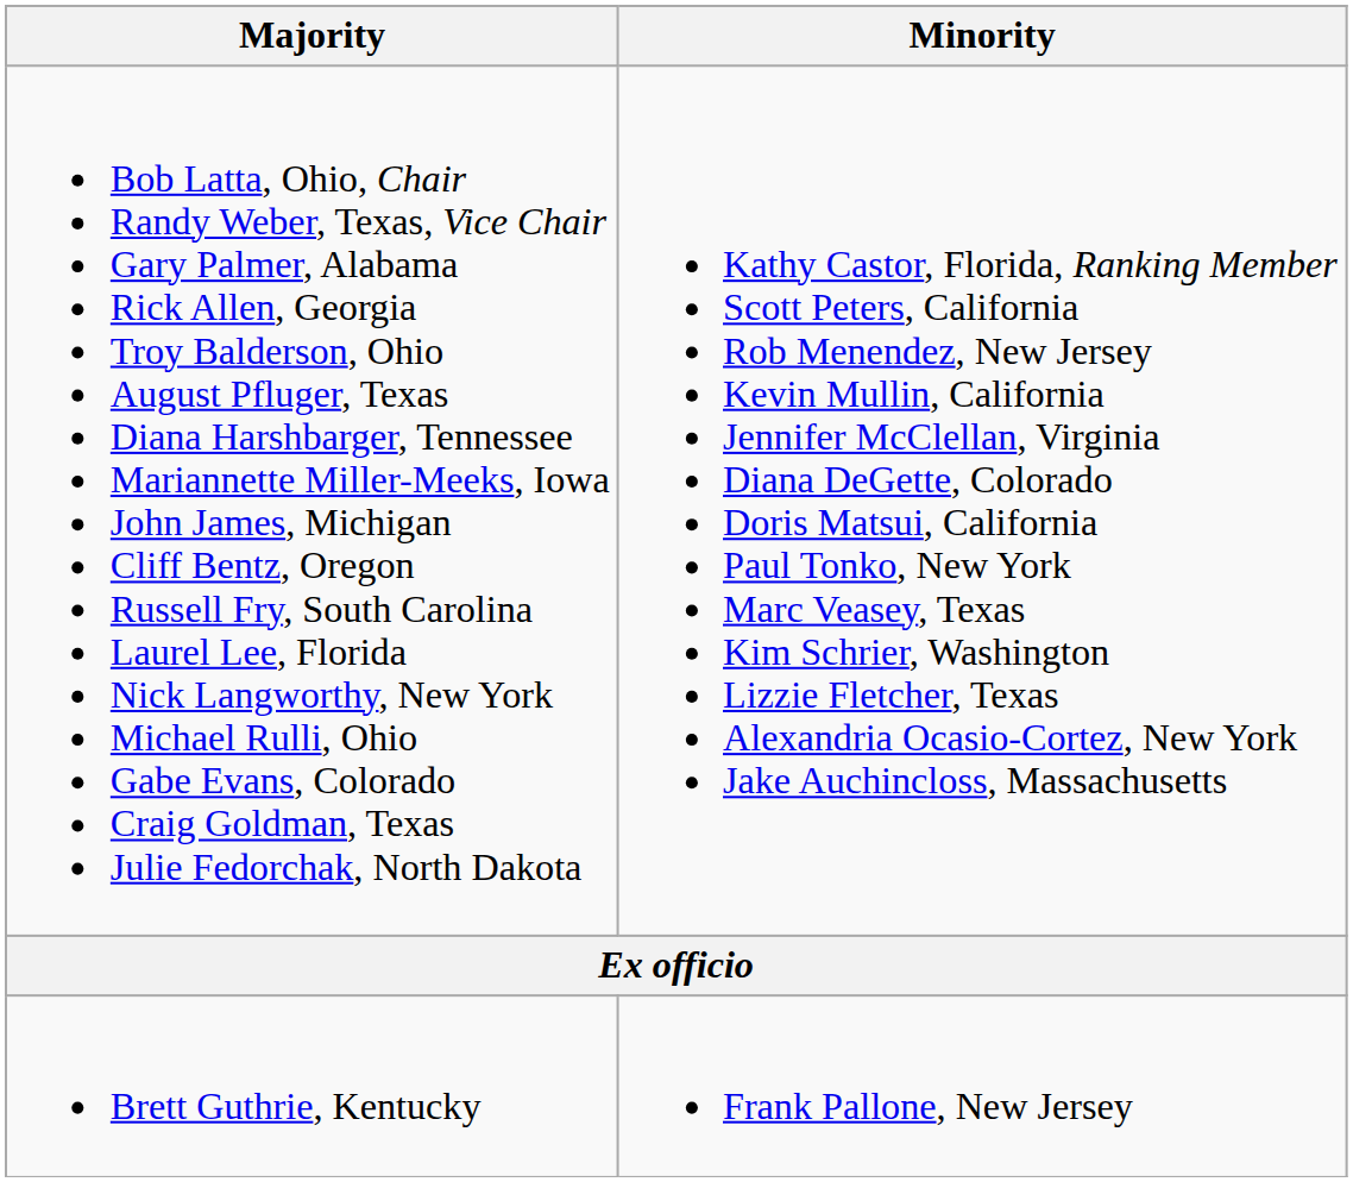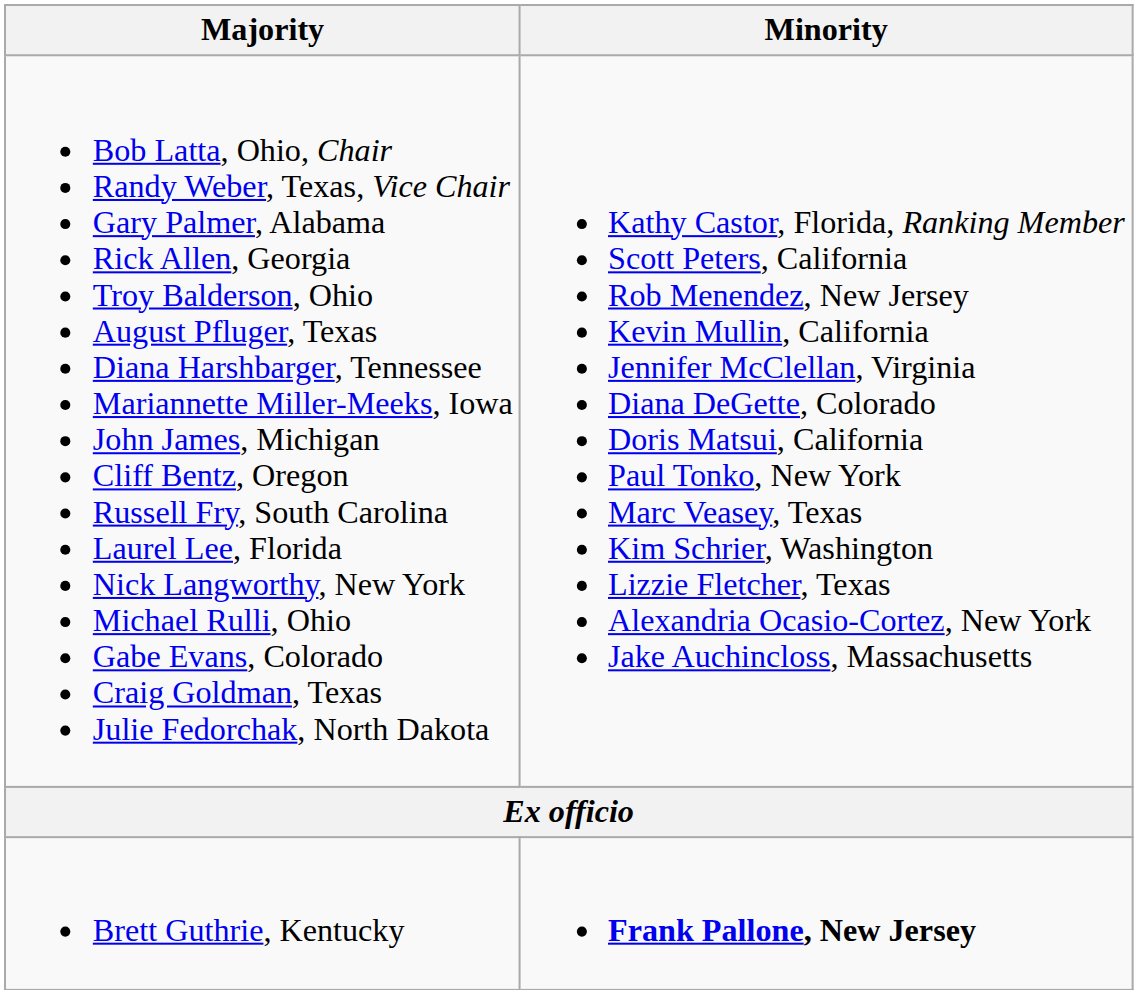Brett Guthrie, Kentucky | Minority: normal -> bold
